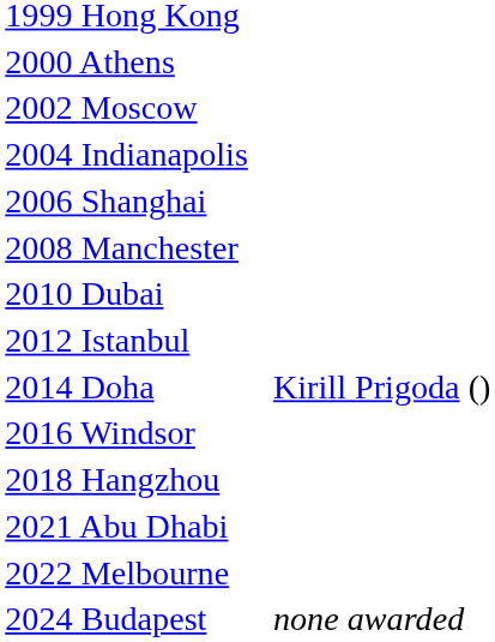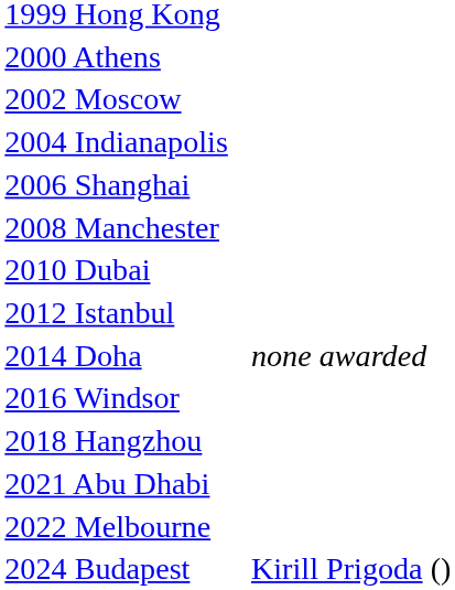2014 Doha | column 2: Kirill Prigoda () -> none awarded
2024 Budapest | column 2: none awarded -> Kirill Prigoda ()
